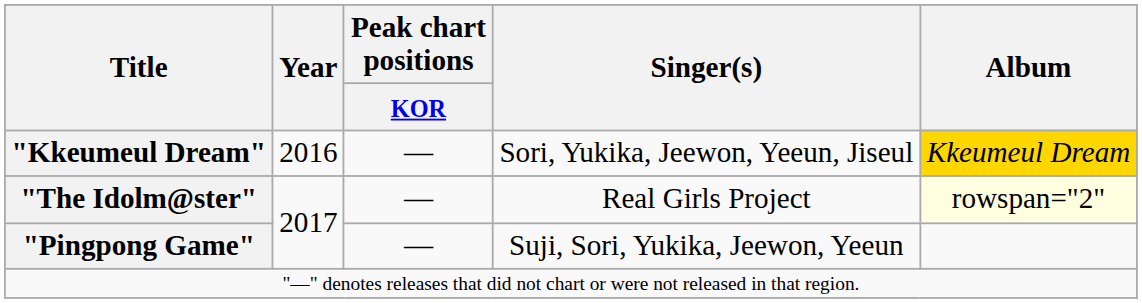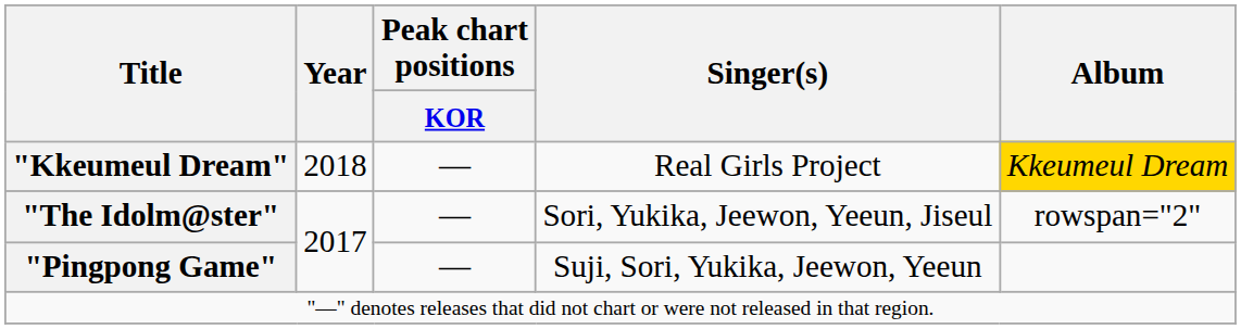"Kkeumeul Dream" | Year: 2016 -> 2018
"Kkeumeul Dream" | Singer(s): Sori, Yukika, Jeewon, Yeeun, Jiseul -> Real Girls Project
"The Idolm@ster" | Singer(s): Real Girls Project -> Sori, Yukika, Jeewon, Yeeun, Jiseul
"The Idolm@ster" | Album: lightyellow background -> no background
